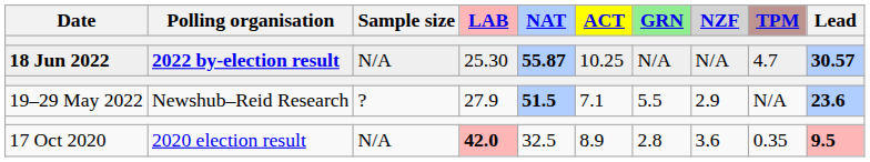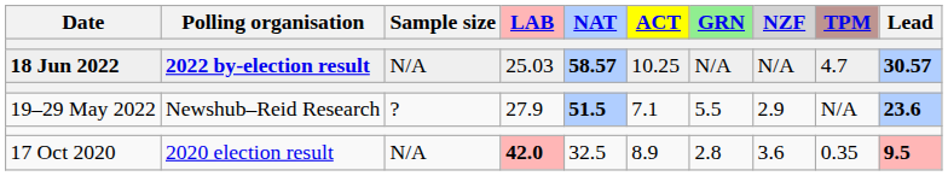18 Jun 2022 | LAB: 25.30 -> 25.03
18 Jun 2022 | NAT: 55.87 -> 58.57
